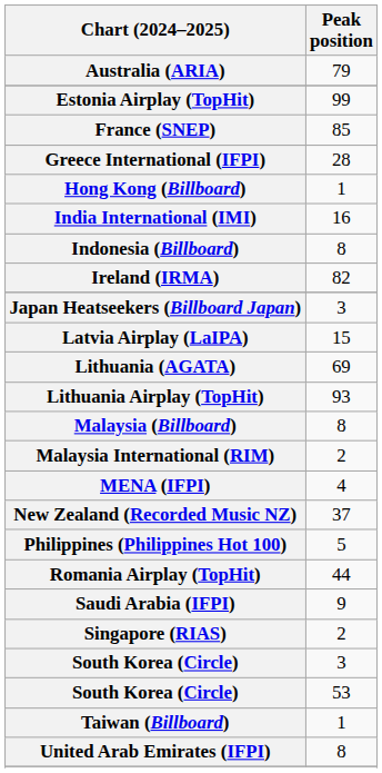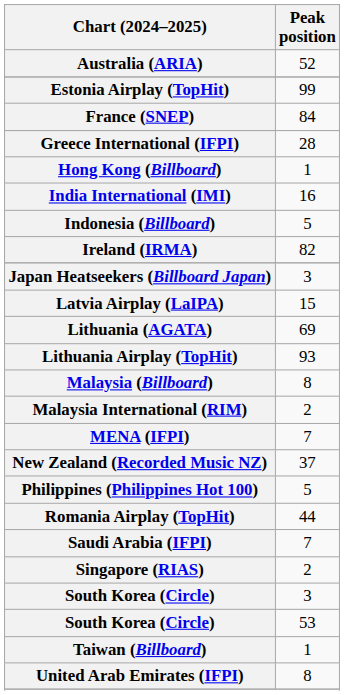row 2 | Peak position: 79 -> 52
row 4 | Peak position: 85 -> 84
row 8 | Peak position: 8 -> 5
row 16 | Peak position: 4 -> 7
row 20 | Peak position: 9 -> 7
